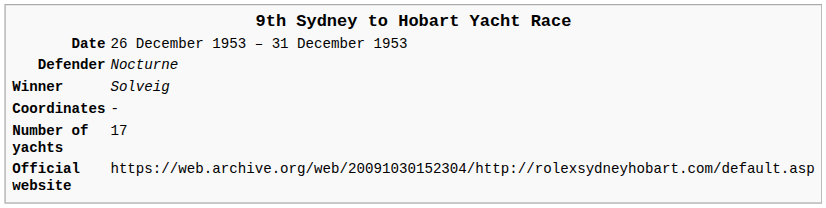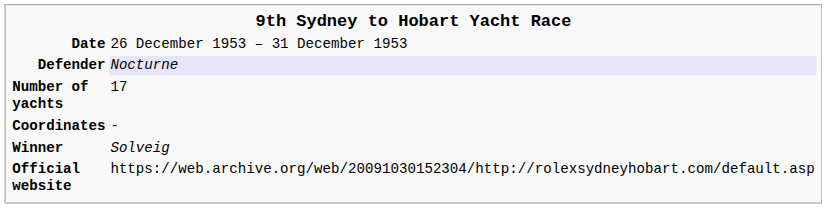Defender | column 2: no background -> lavender background
rows swapped: Number of yachts <-> Winner
